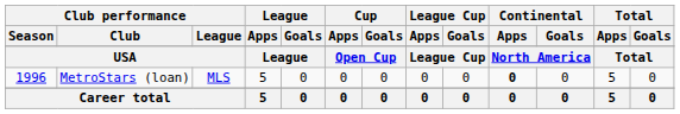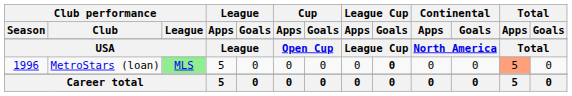MetroStars (loan) | Club performance / League: no background -> lightgreen background
MetroStars (loan) | League Cup / Goals: normal -> bold
MetroStars (loan) | Continental / Apps: bold -> normal
MetroStars (loan) | Total / Apps: no background -> lightsalmon background
